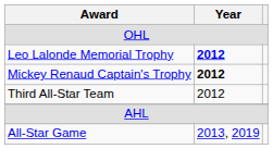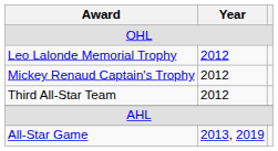Leo Lalonde Memorial Trophy | Year: bold -> normal
Mickey Renaud Captain's Trophy | Year: bold -> normal
